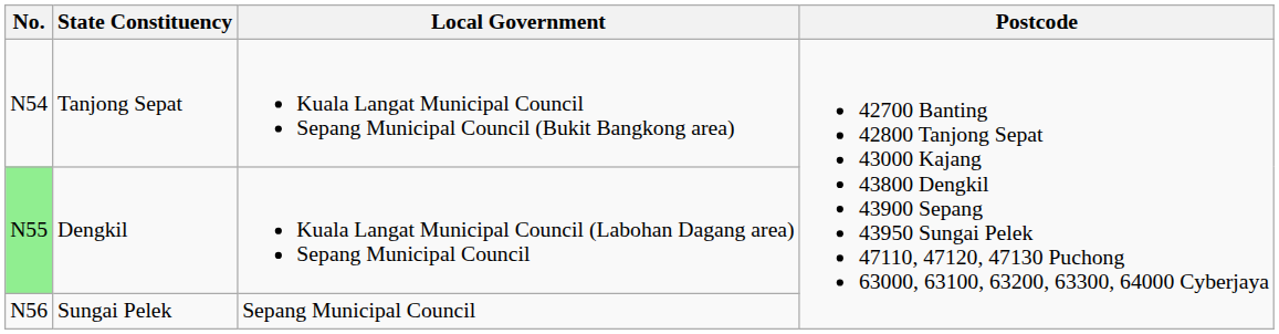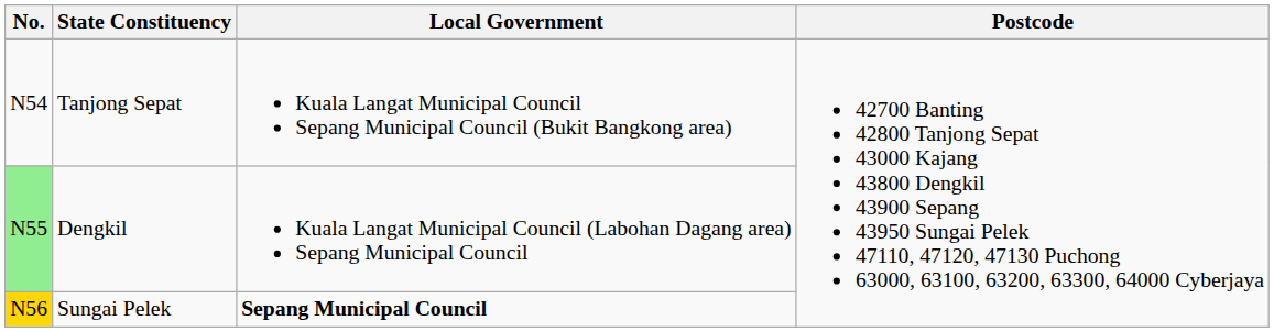Sungai Pelek | No.: no background -> gold background
Sungai Pelek | Local Government: normal -> bold
